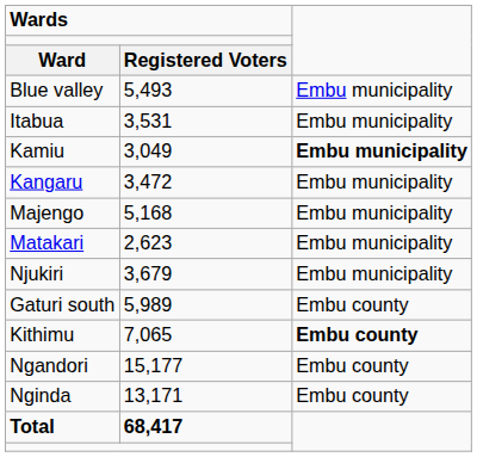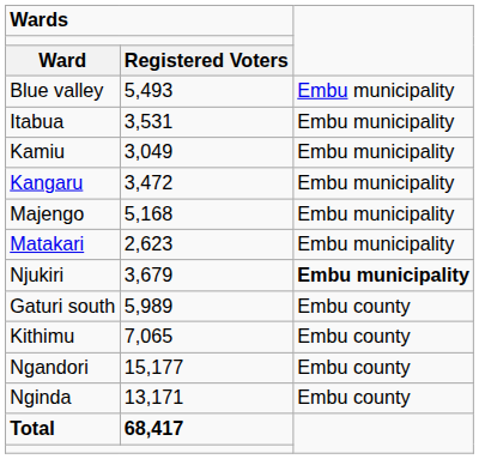Kamiu | column 3: bold -> normal
Njukiri | column 3: normal -> bold
Kithimu | column 3: bold -> normal
